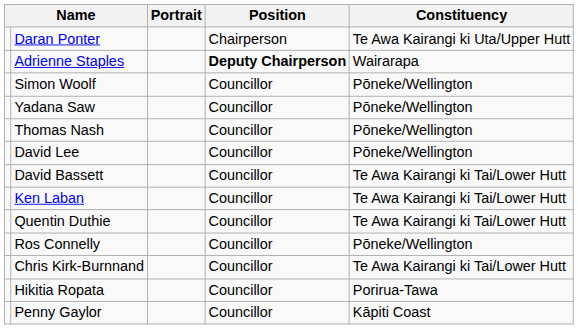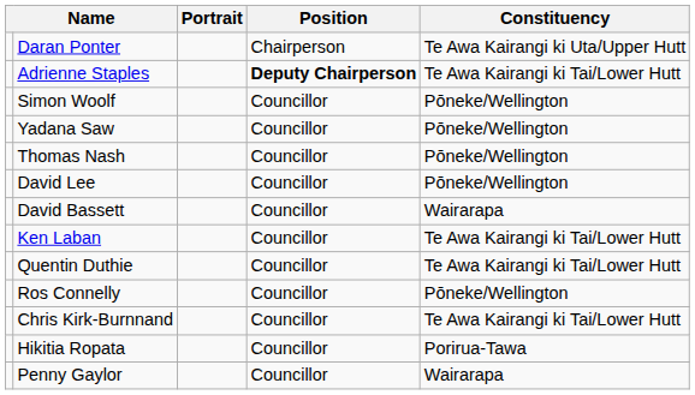Adrienne Staples | Constituency: Wairarapa -> Te Awa Kairangi ki Tai/Lower Hutt
David Bassett | Constituency: Te Awa Kairangi ki Tai/Lower Hutt -> Wairarapa
Penny Gaylor | Constituency: Kāpiti Coast -> Wairarapa
